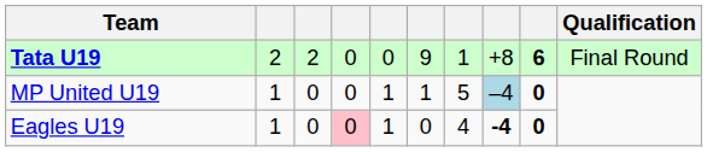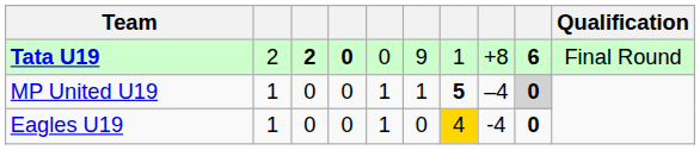Tata U19 | column 3: normal -> bold
Tata U19 | column 4: normal -> bold
MP United U19 | column 7: normal -> bold
MP United U19 | column 8: lightblue background -> no background
MP United U19 | column 9: no background -> lightgrey background
Eagles U19 | column 4: pink background -> no background
Eagles U19 | column 7: no background -> gold background
Eagles U19 | column 8: bold -> normal
